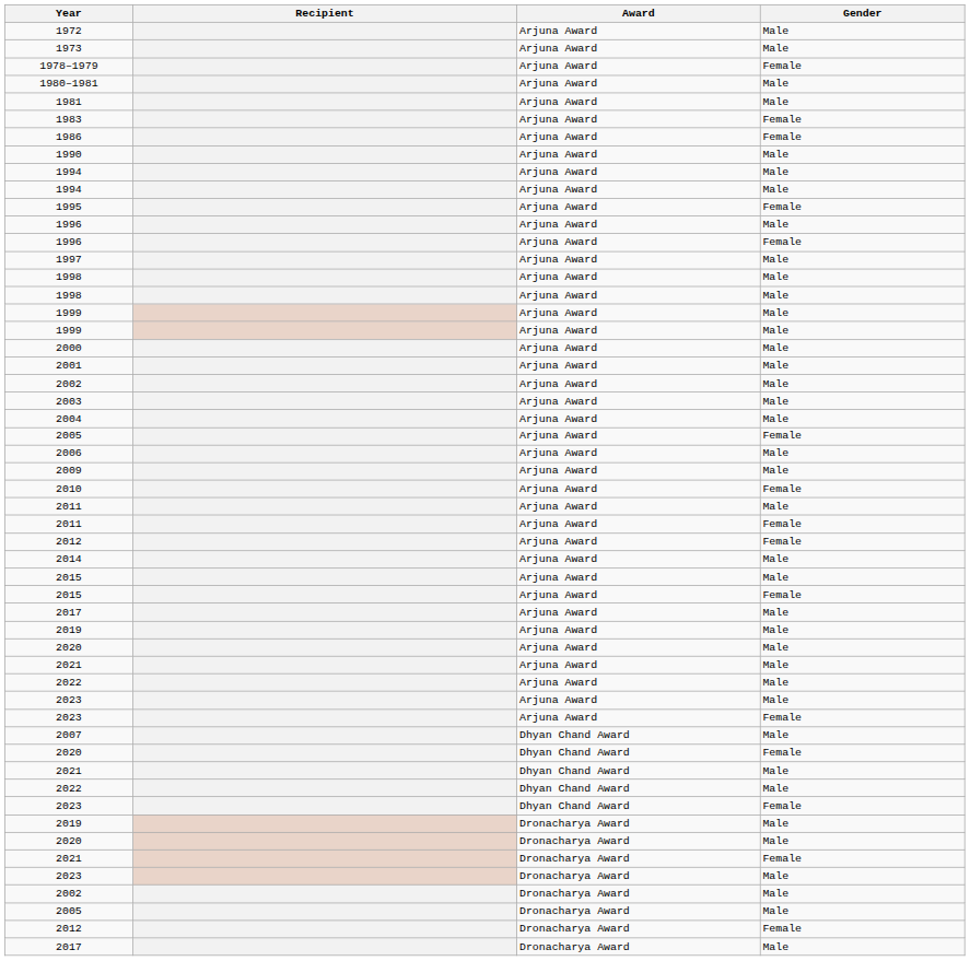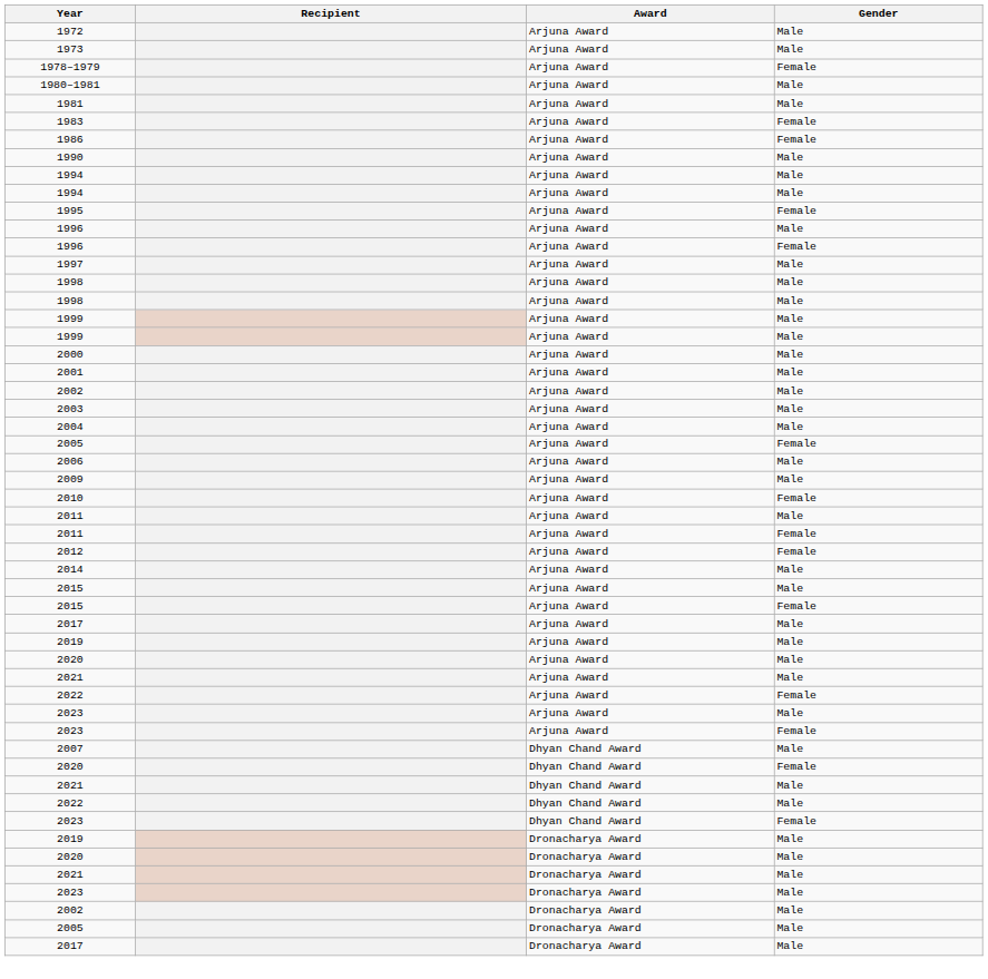2022 / Arjuna Award | Gender: Male -> Female
2021 / Dronacharya Award | Gender: Female -> Male
- row: 2012 | Dronacharya Award | Female
